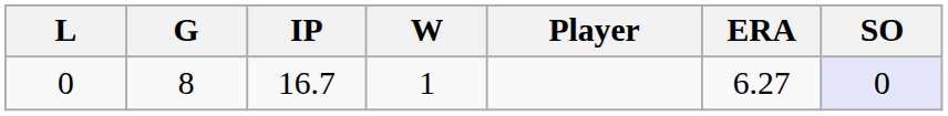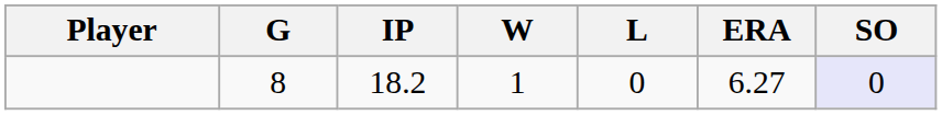columns swapped: Player <-> L
row 2 | IP: 16.7 -> 18.2
